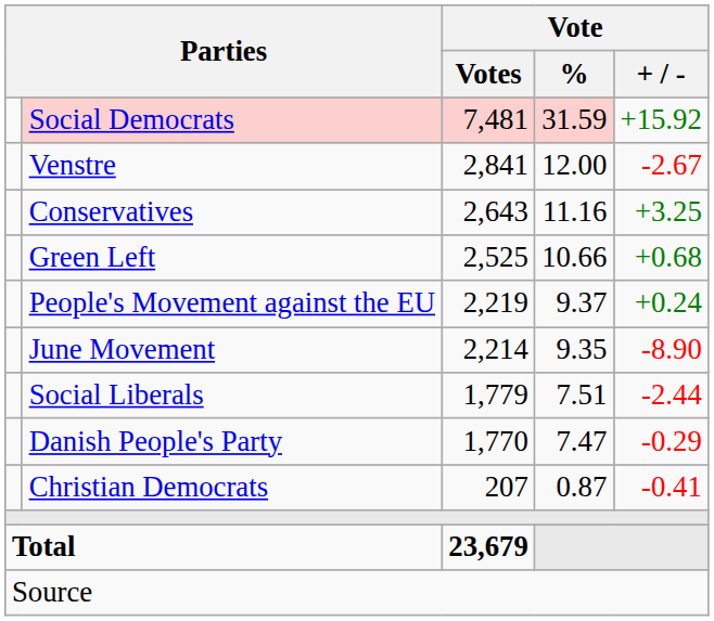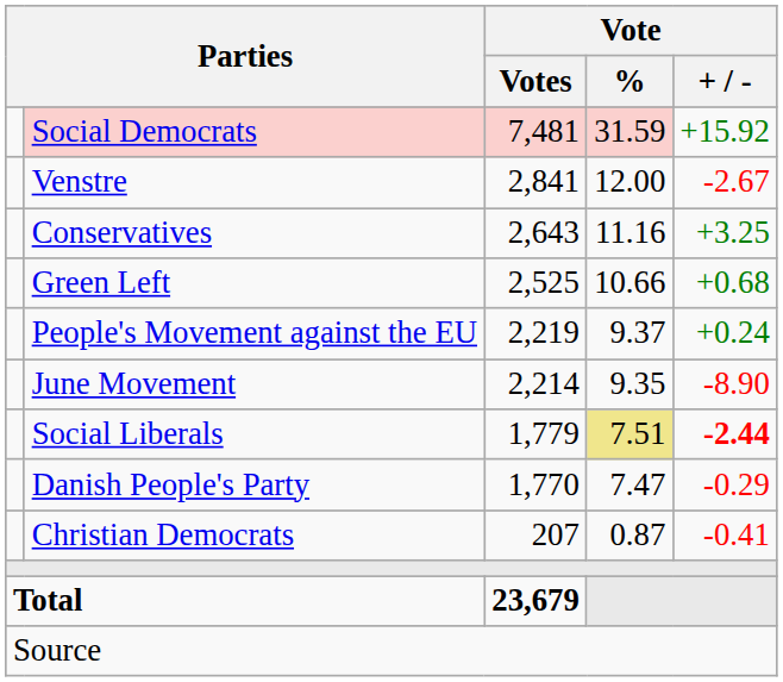Social Liberals | Vote / %: no background -> khaki background
Social Liberals | Vote / + / -: normal -> bold
